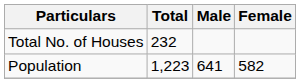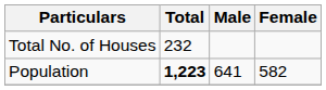Population | Total: normal -> bold
